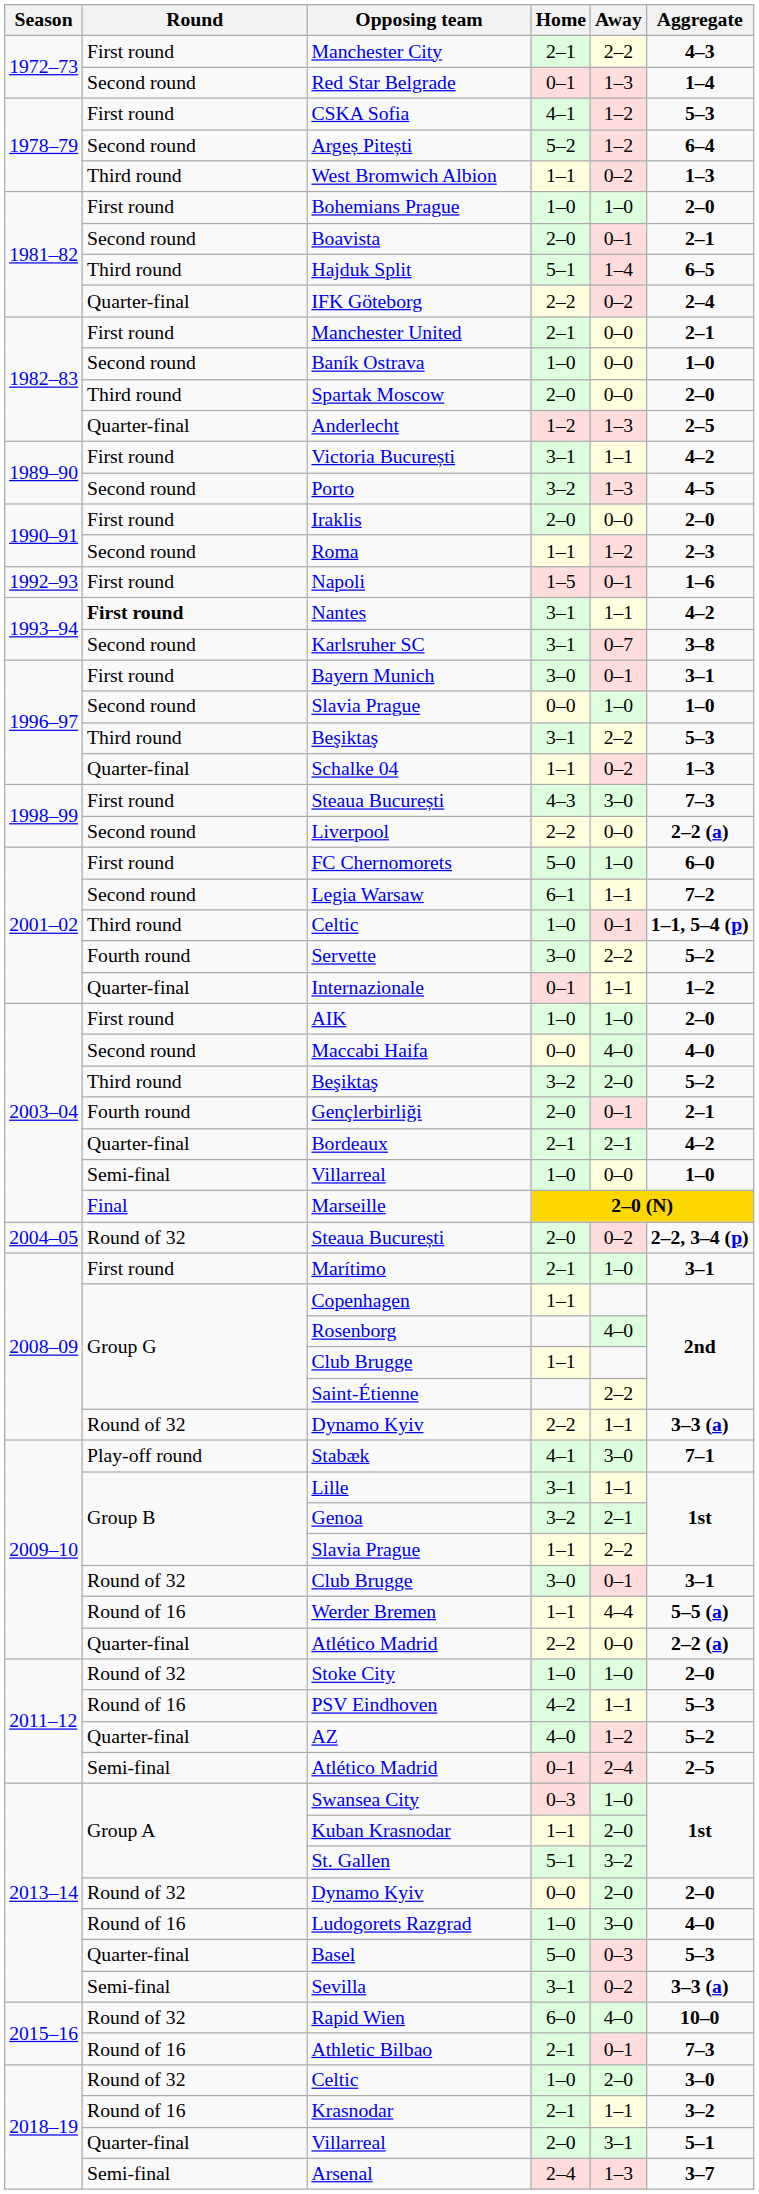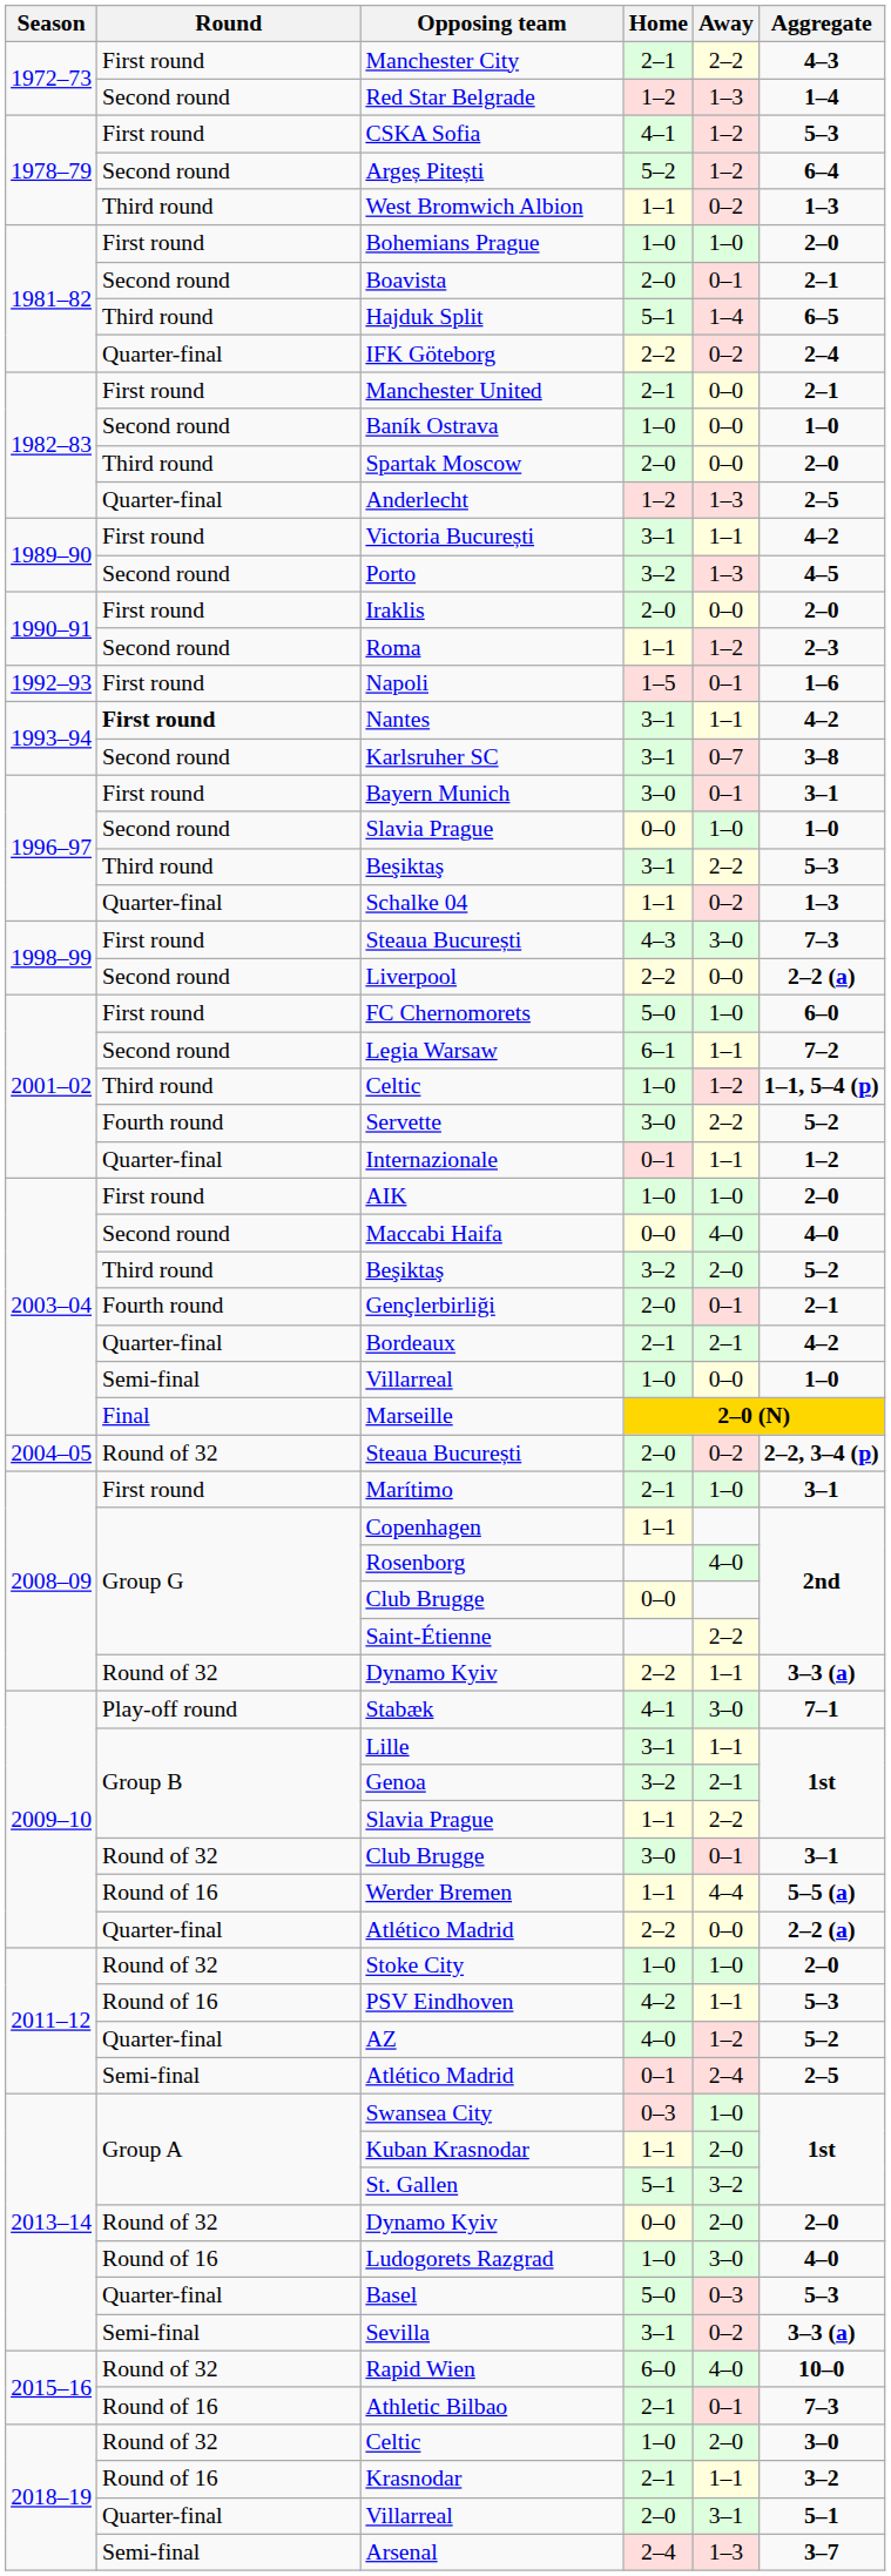Red Star Belgrade | Home: 0–1 -> 1–2
2001–02 / Celtic | Away: 0–1 -> 1–2
2008–09 / Club Brugge | Home: 1–1 -> 0–0
